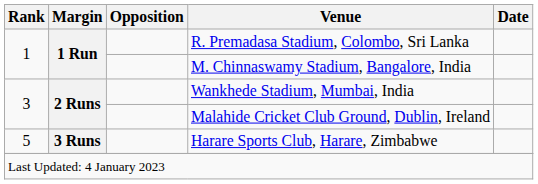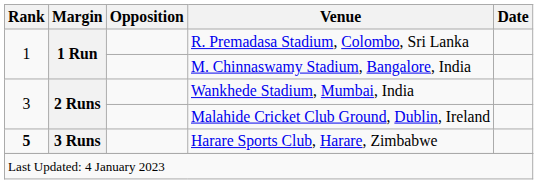Harare Sports Club, Harare, Zimbabwe | Rank: normal -> bold
